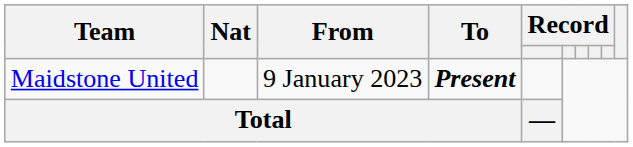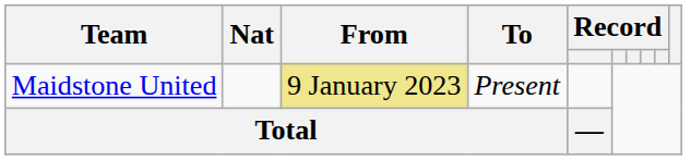Maidstone United | From: no background -> khaki background
Maidstone United | To: bold -> normal
